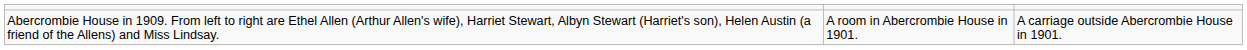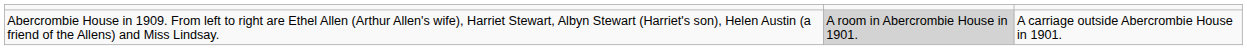row 2 | column 2: no background -> lightgrey background
